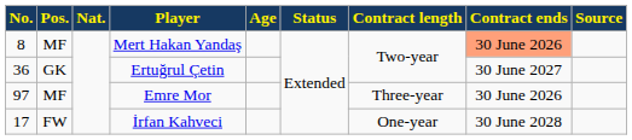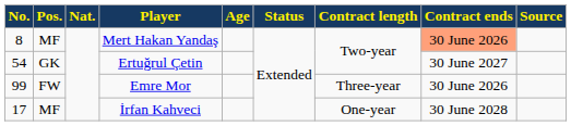Ertuğrul Çetin | No.: 36 -> 54
Emre Mor | No.: 97 -> 99
Emre Mor | Pos.: MF -> FW
İrfan Kahveci | Pos.: FW -> MF
